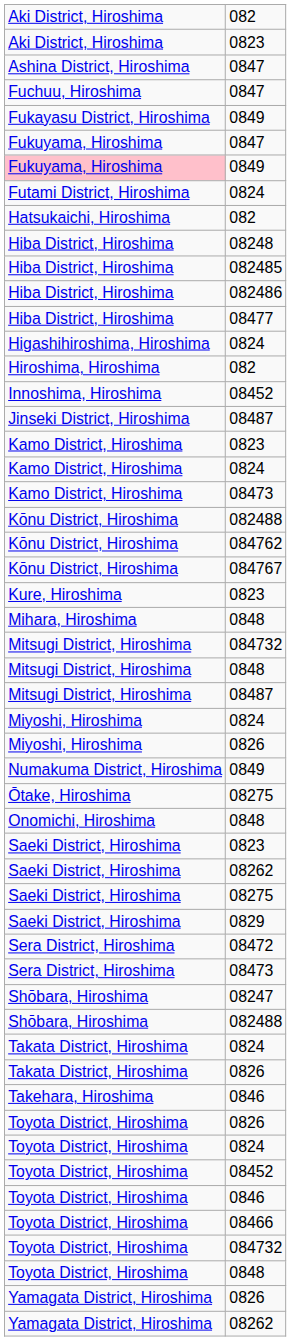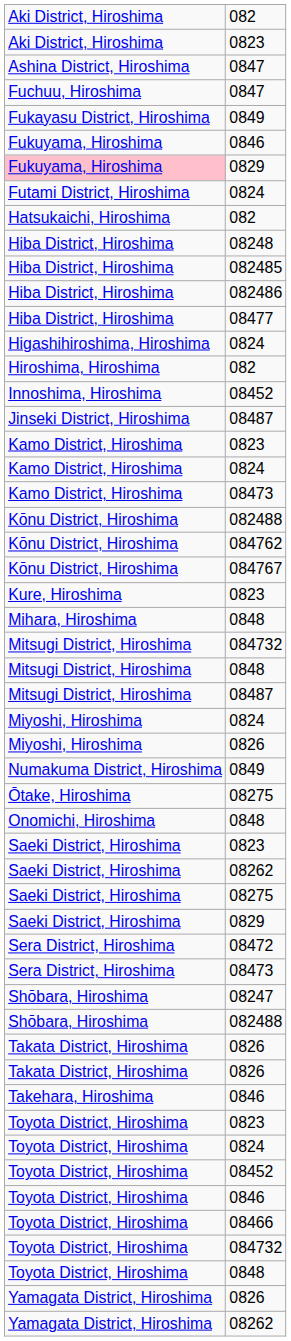row 6 | column 2: 0847 -> 0846
row 7 | column 2: 0849 -> 0829
row 42 | column 2: 0824 -> 0826
row 45 | column 2: 0826 -> 0823
